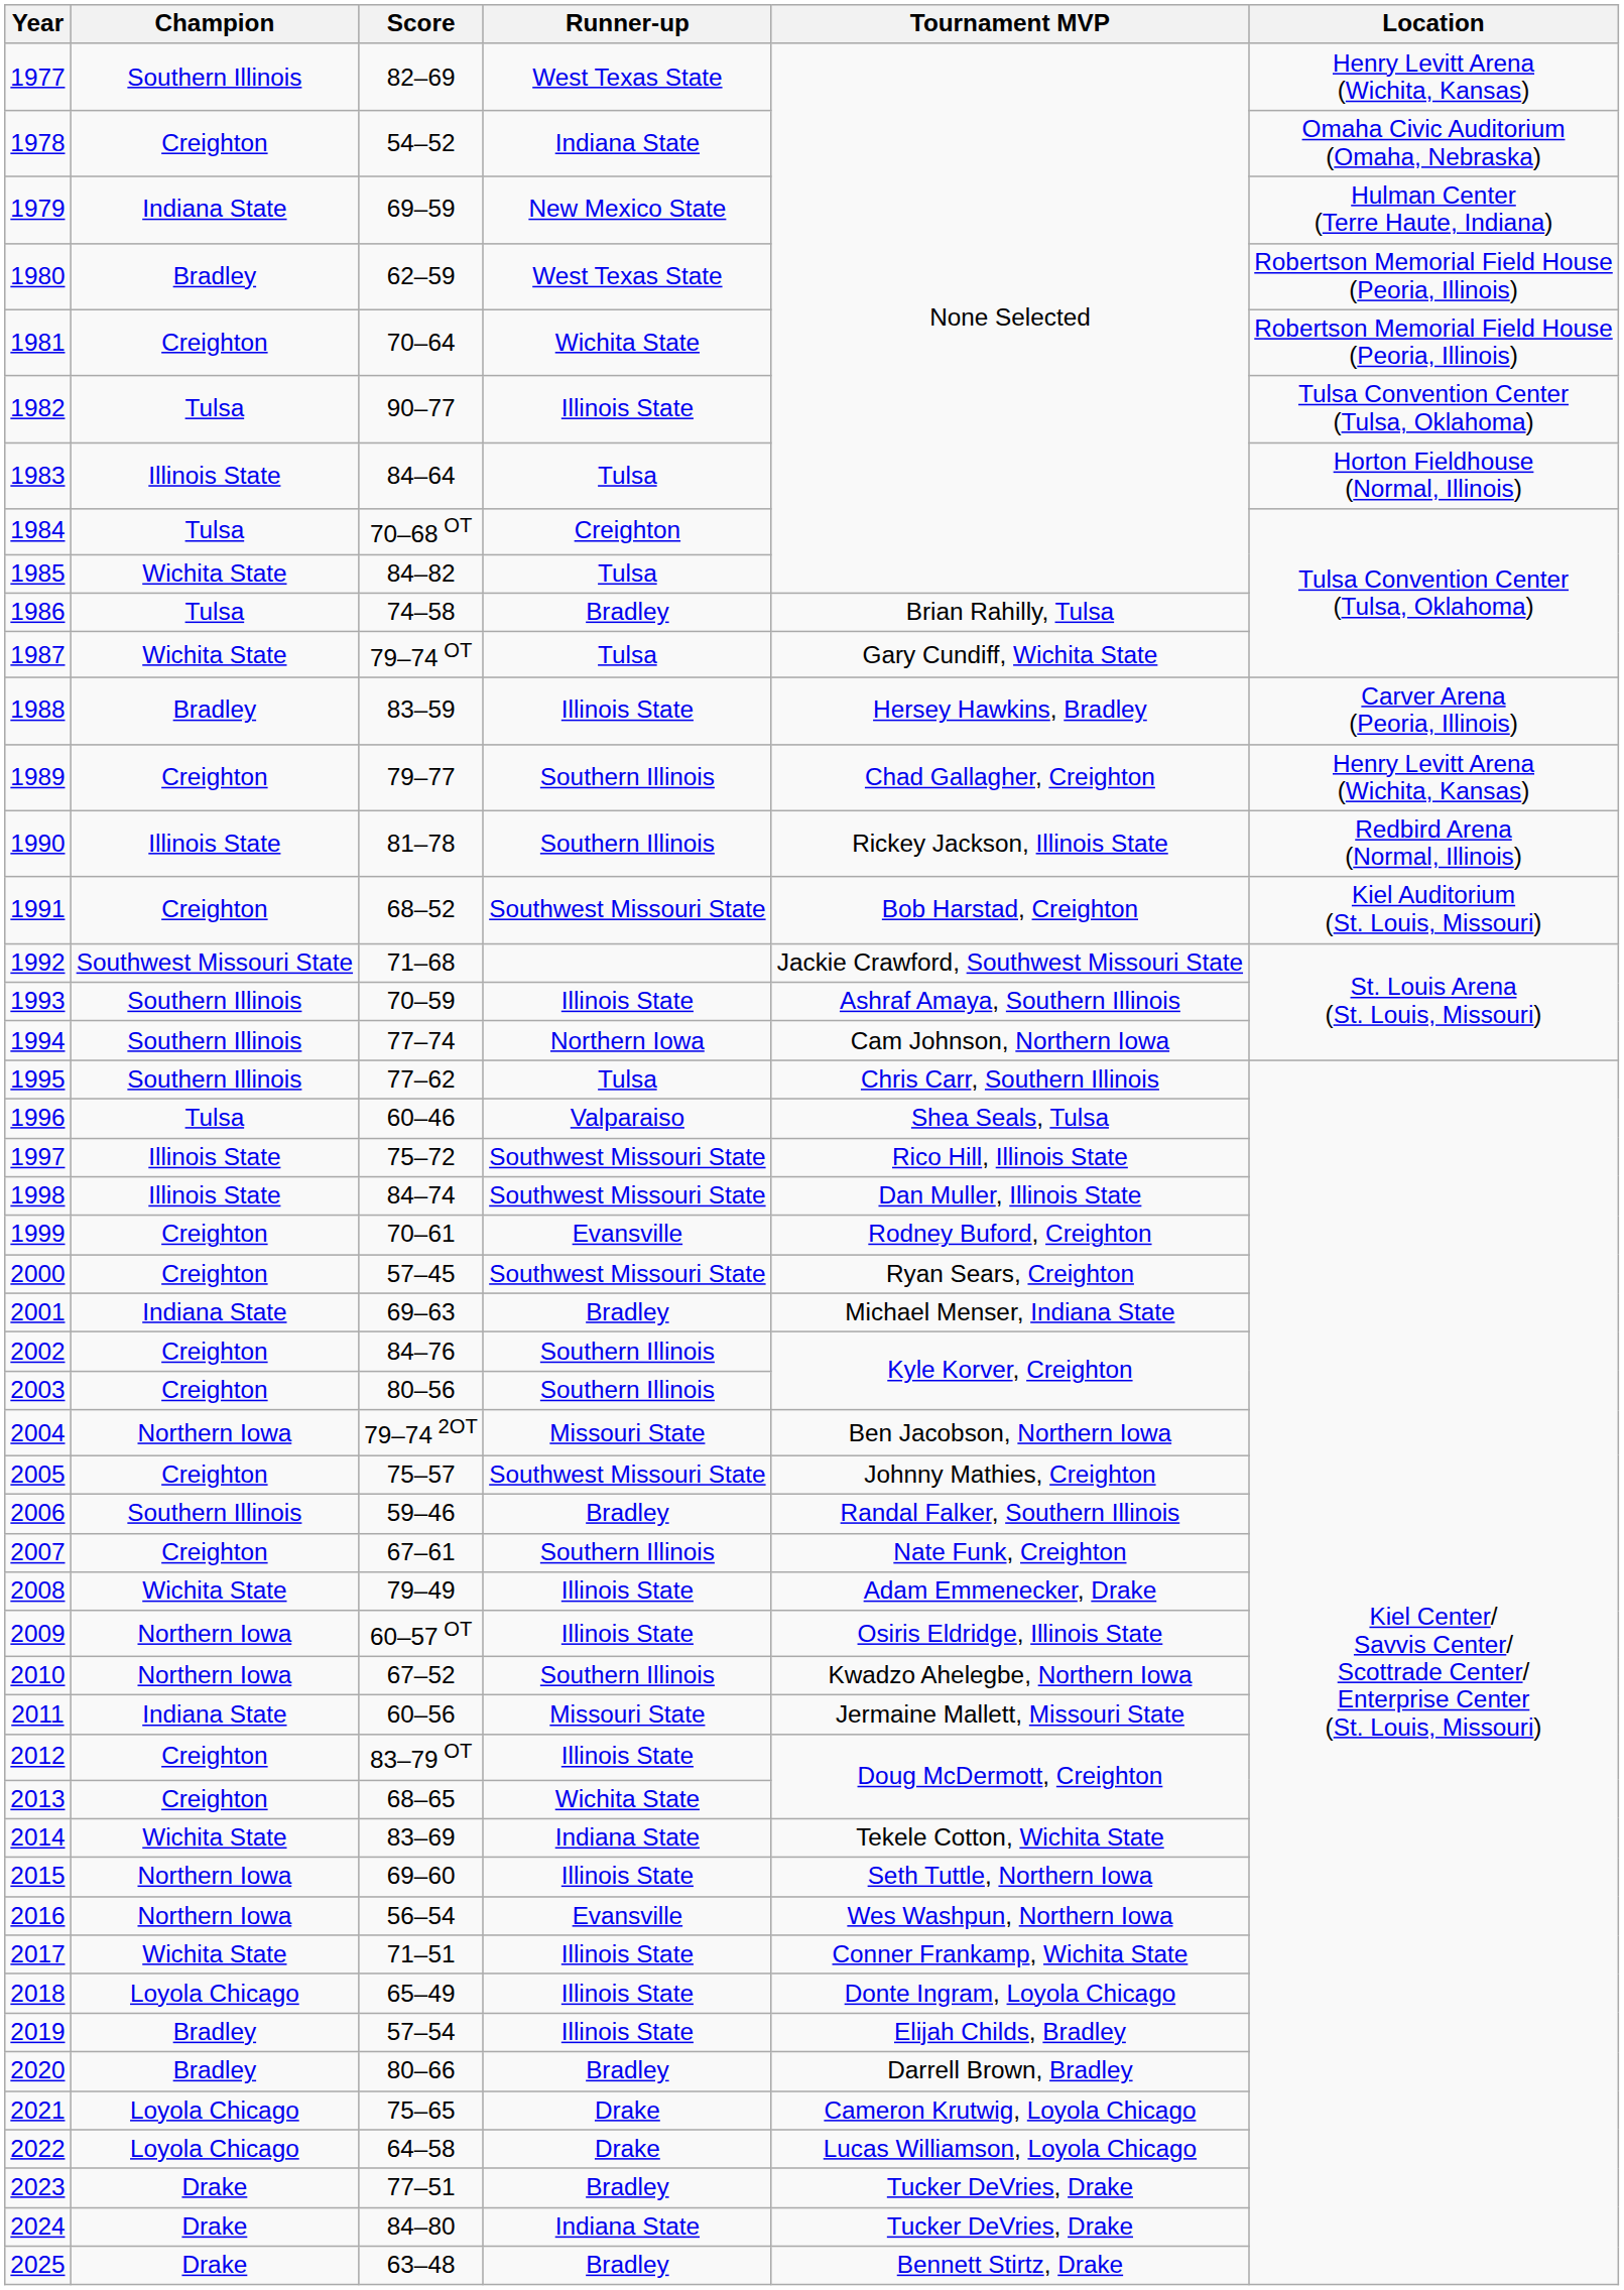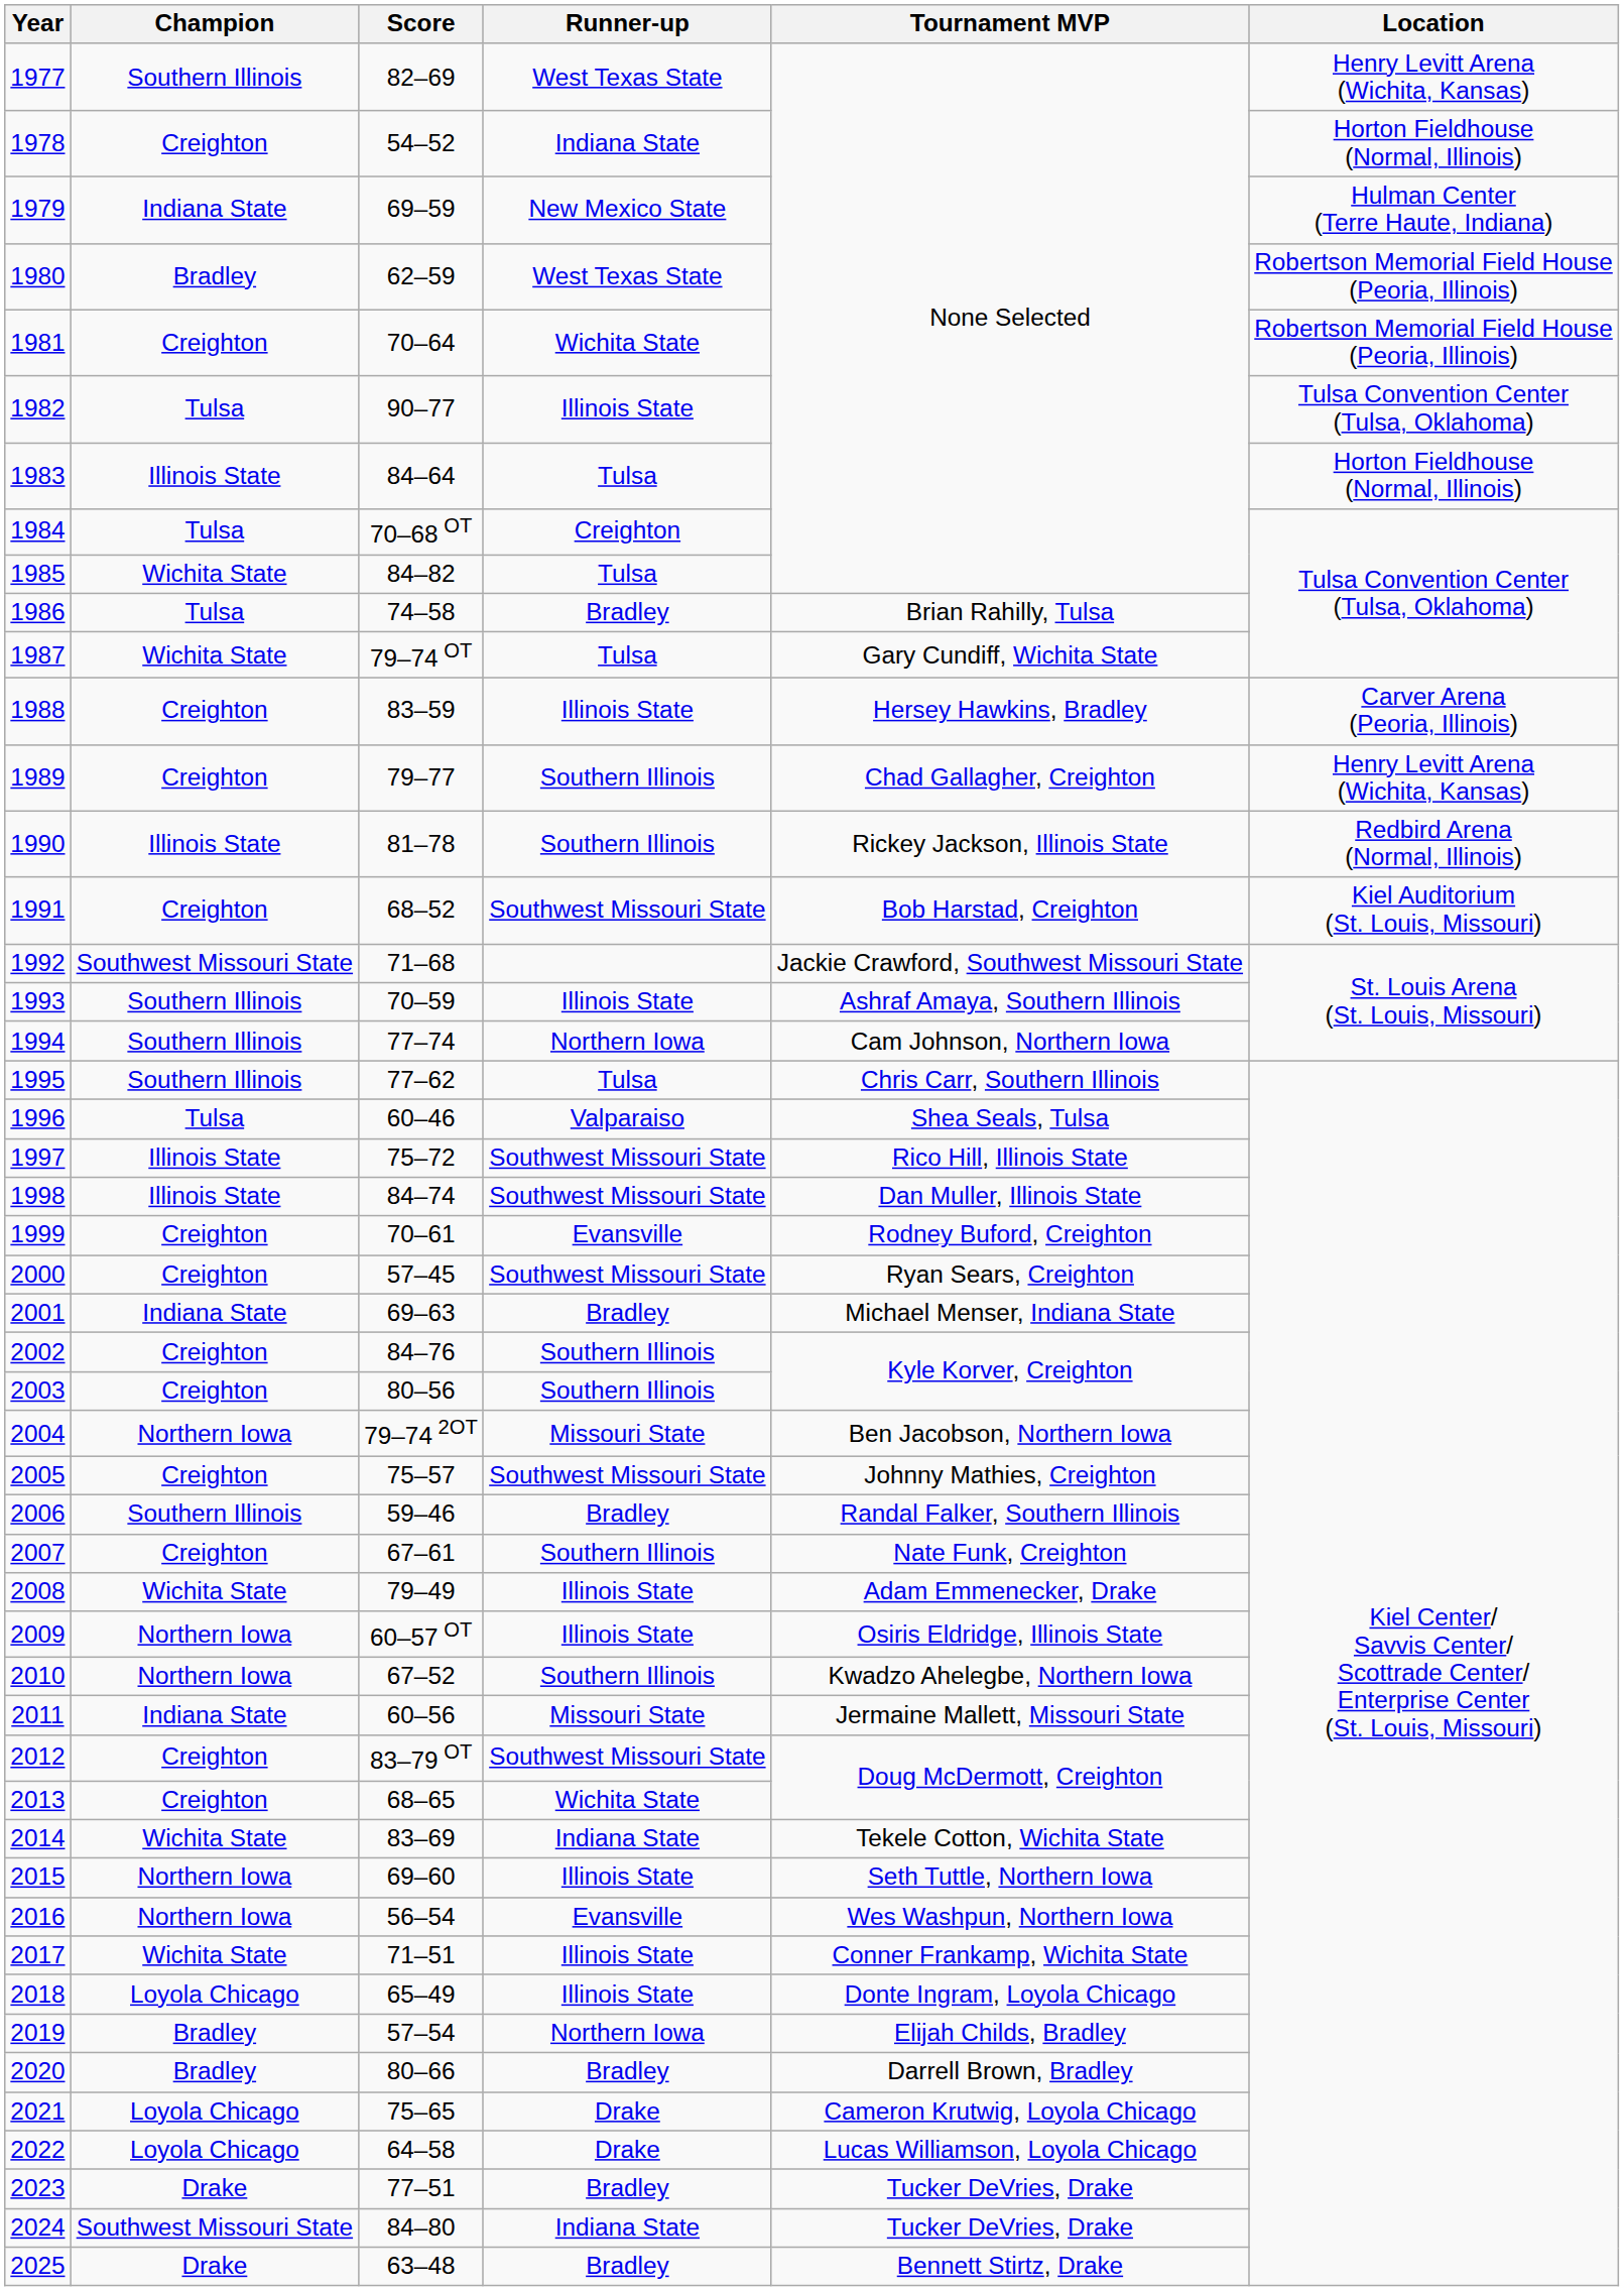1978 | Location: Omaha Civic Auditorium (Omaha, Nebraska) -> Horton Fieldhouse (Normal, Illinois)
1988 | Champion: Bradley -> Creighton
2012 | Runner-up: Illinois State -> Southwest Missouri State
2019 | Runner-up: Illinois State -> Northern Iowa
2024 | Champion: Drake -> Southwest Missouri State
